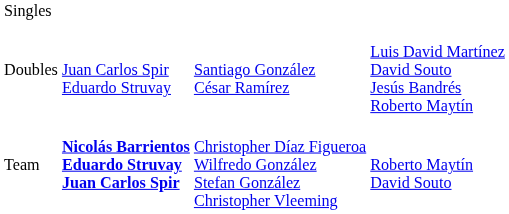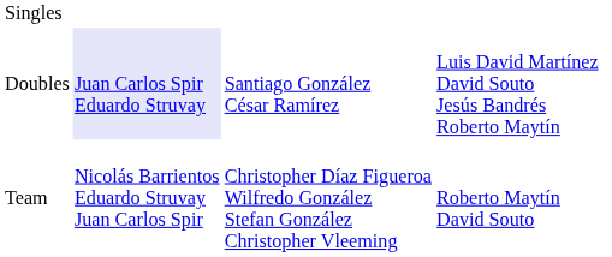Doubles | column 2: no background -> lavender background
Team | column 2: bold -> normal
